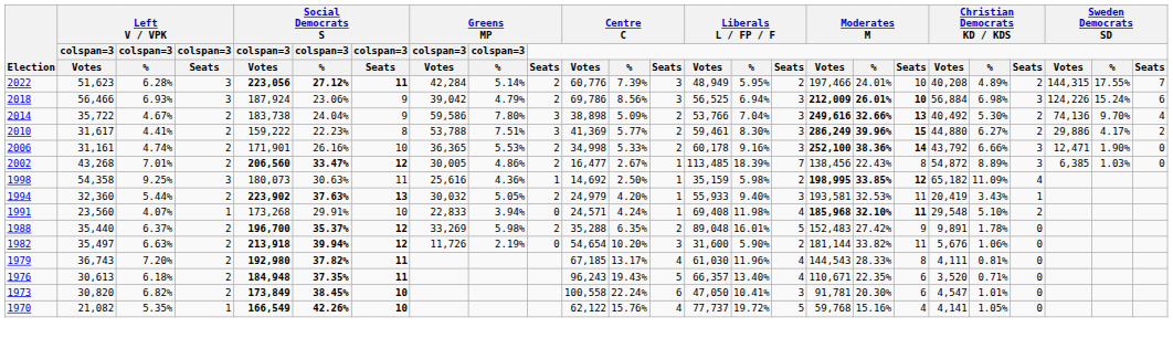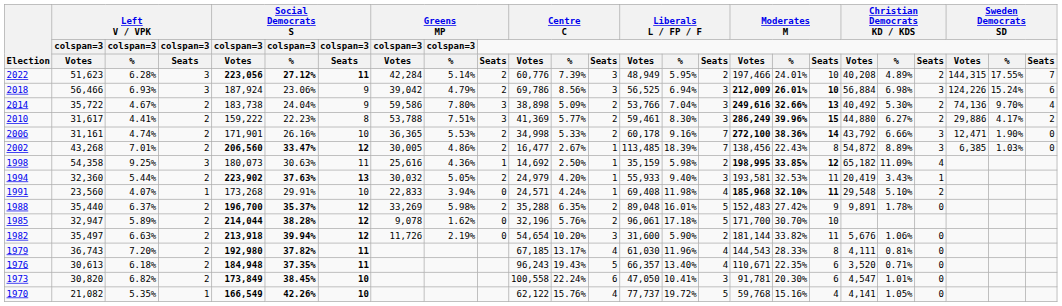2006 | Liberals L / FP / F / Seats: 3 -> 7
2006 | Moderates M / Votes: 252,100 -> 272,100
+ row: 1985 | 32,947 | 5.89% | 2 | 214,044 | 38.28% | 12 | 9,078 | 1.62% | 0 | 32,196 | 5.76% | 2 | 96,061 | 17.18% | 5 | 171,700 | 30.70% | 10
